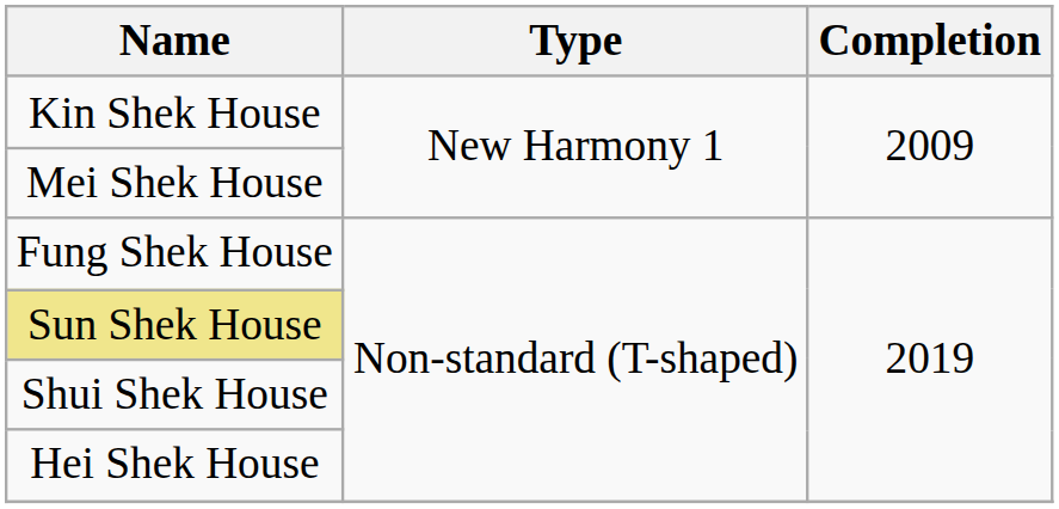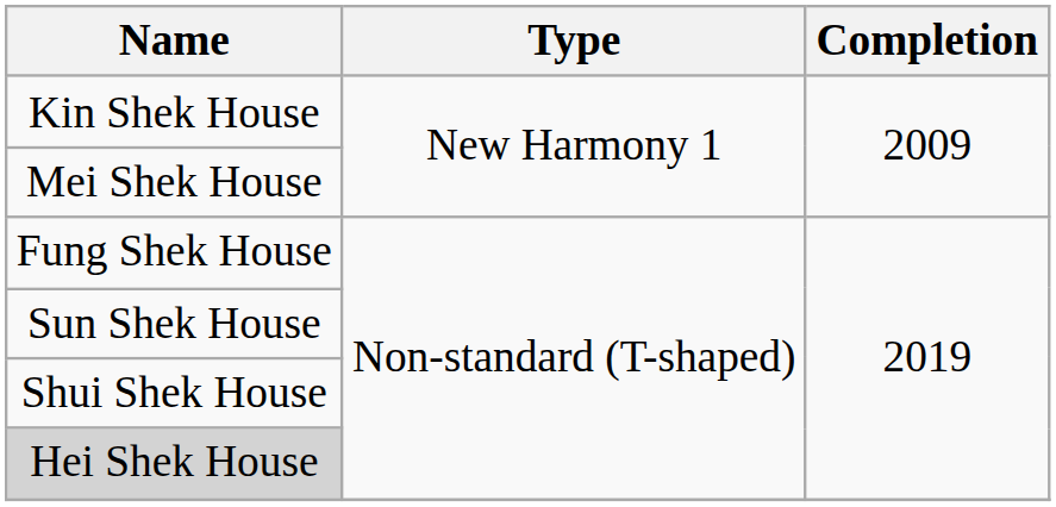Sun Shek House | Name: khaki background -> no background
Hei Shek House | Name: no background -> lightgrey background
